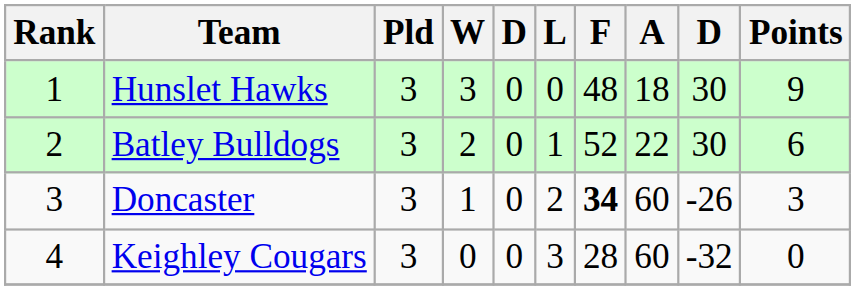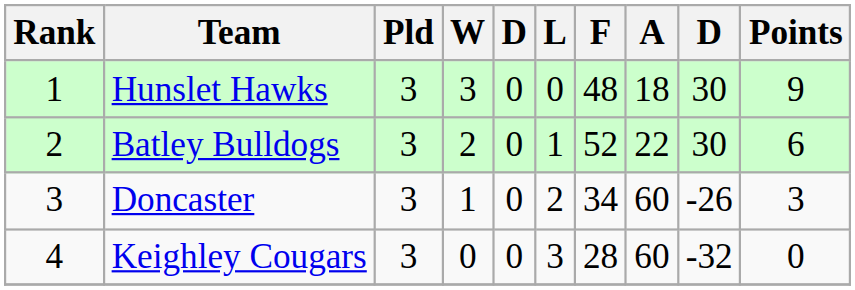Doncaster | F: bold -> normal
